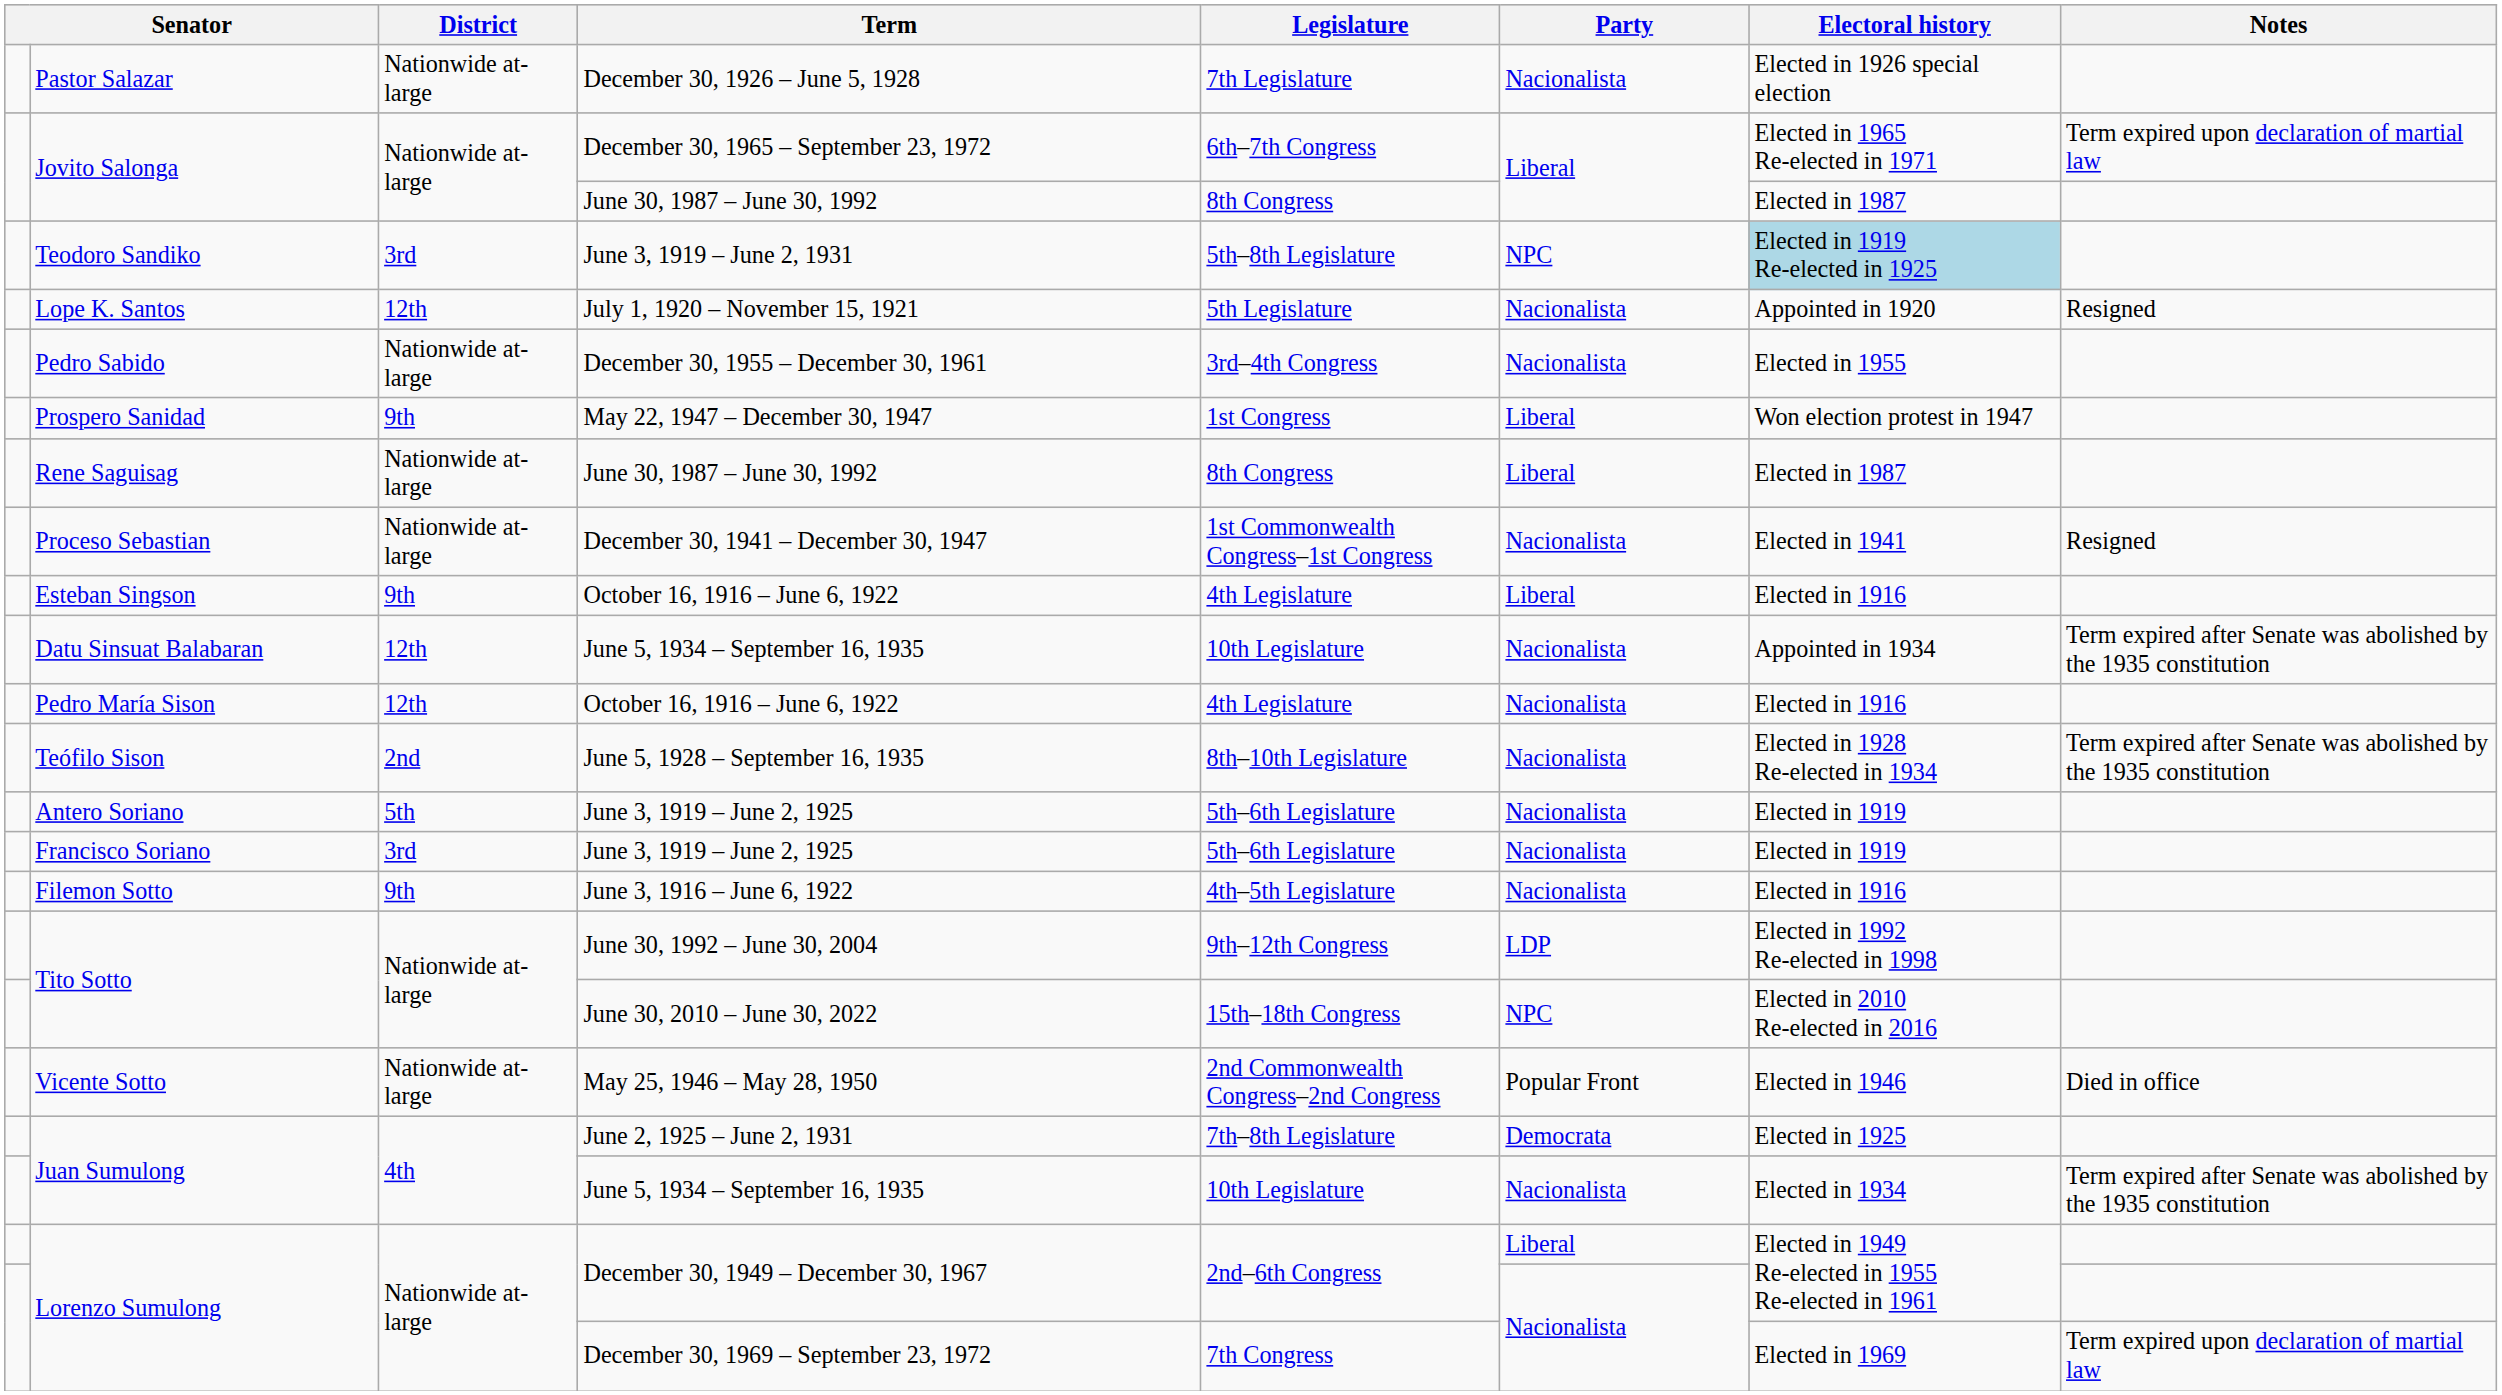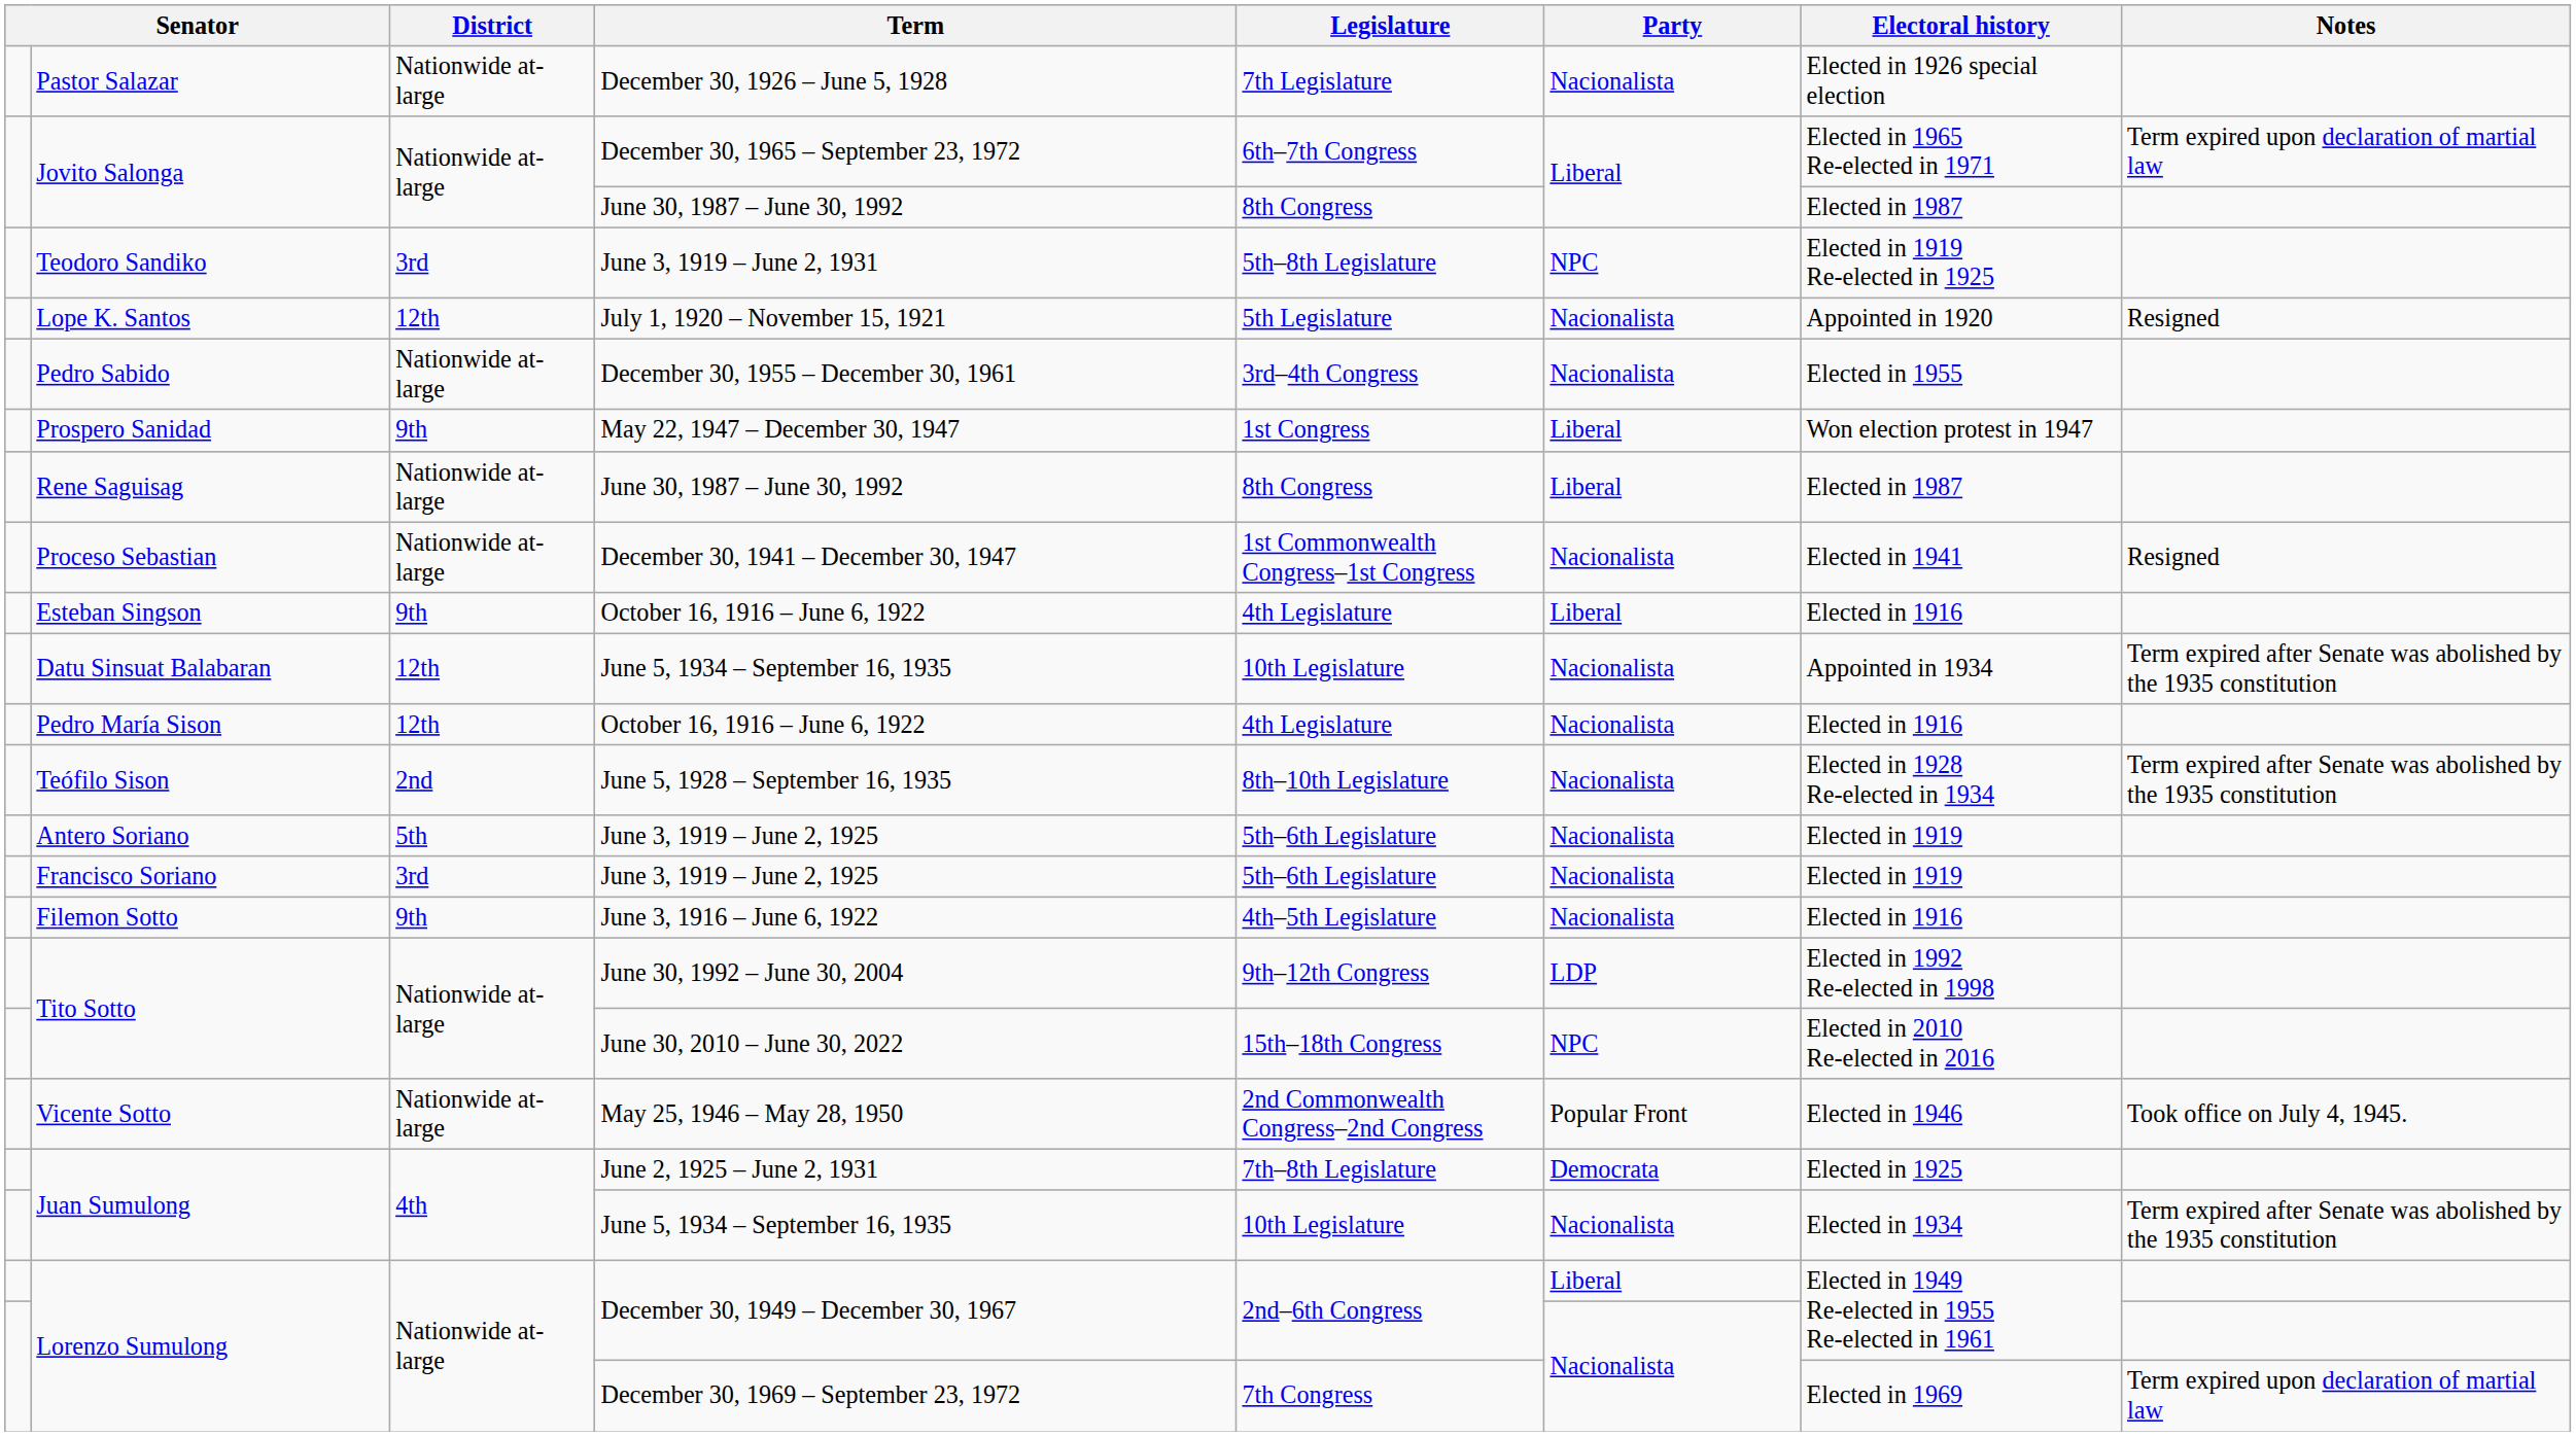Teodoro Sandiko | Electoral history: lightblue background -> no background
Vicente Sotto | Notes: Died in office -> Took office on July 4, 1945.
